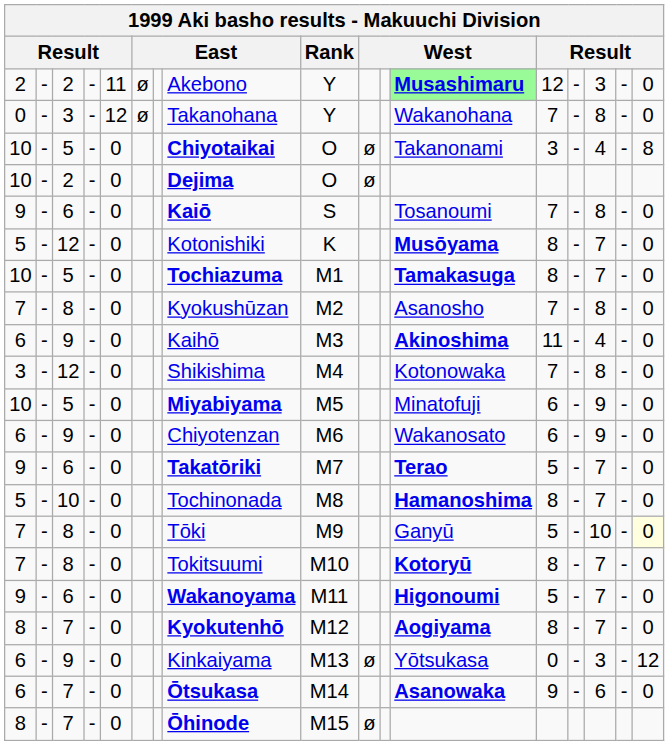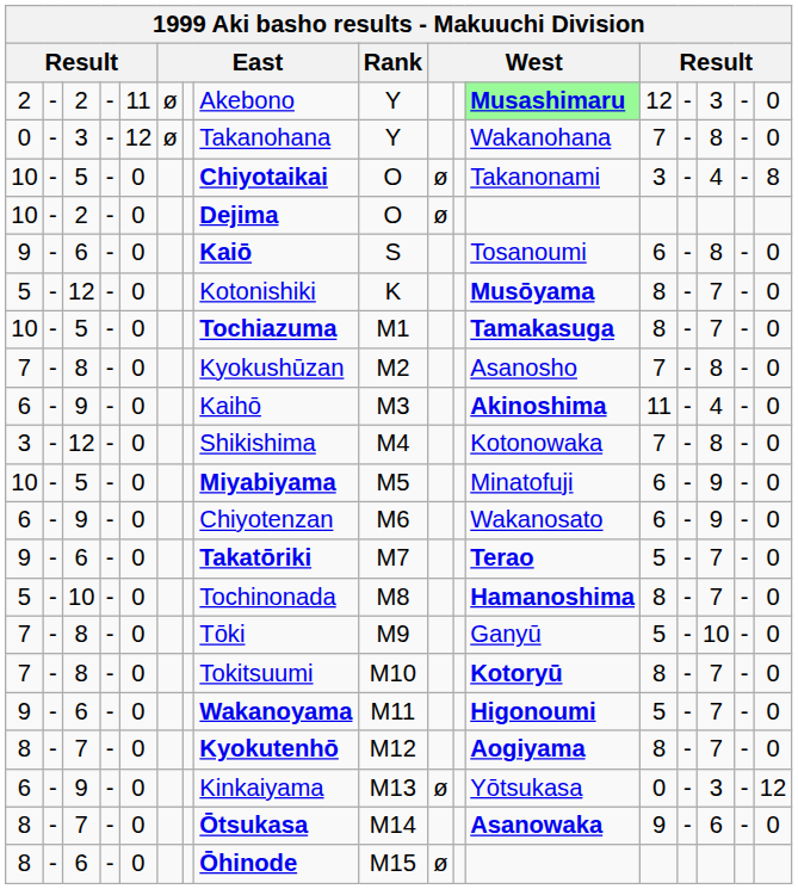row 7 | column 13: 7 -> 6
row 17 | column 17: lightyellow background -> no background
row 22 | column 1: 6 -> 8
row 23 | column 3: 7 -> 6
